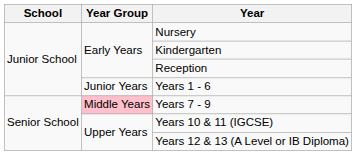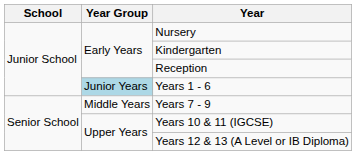Years 1 - 6 | Year Group: no background -> lightblue background
Years 7 - 9 | Year Group: pink background -> no background
